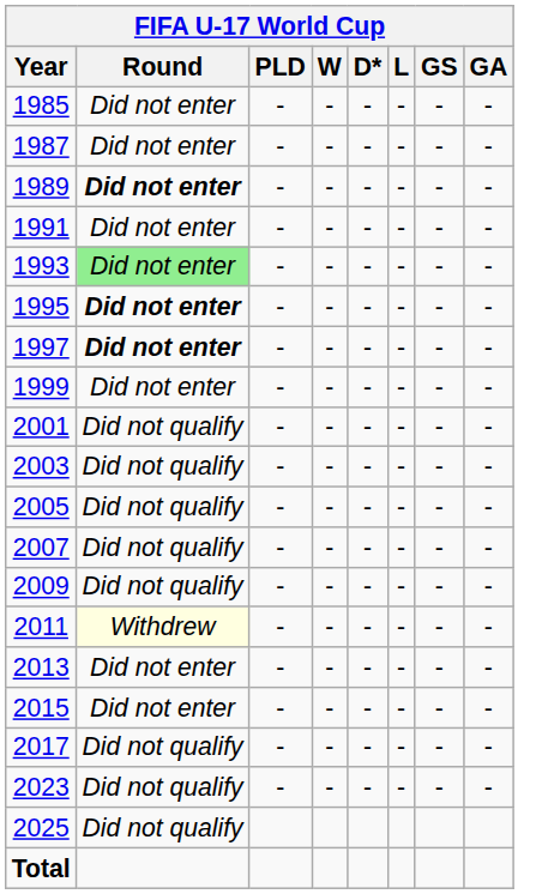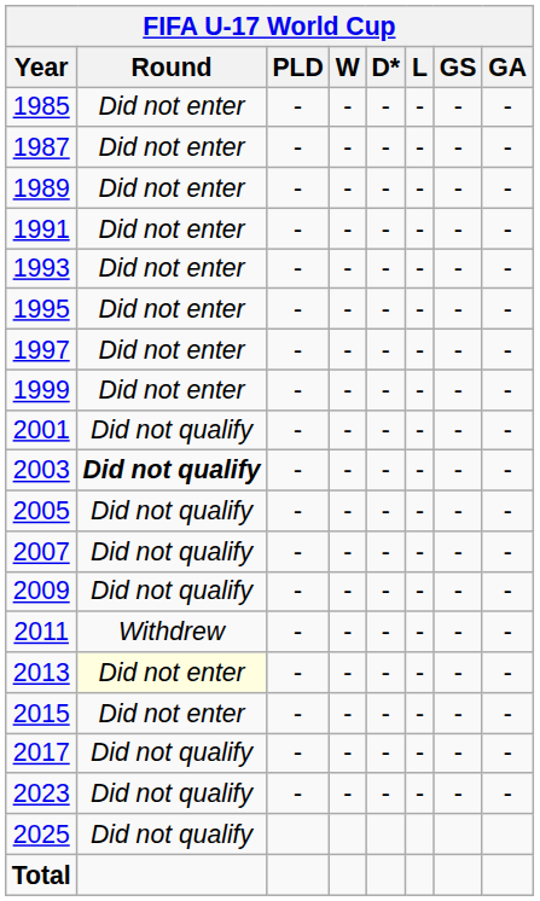1989 | Round: bold -> normal
1993 | Round: lightgreen background -> no background
1995 | Round: bold -> normal
1997 | Round: bold -> normal
2003 | Round: normal -> bold
2011 | Round: lightyellow background -> no background
2013 | Round: no background -> lightyellow background
